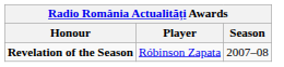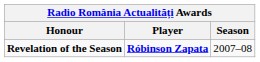Revelation of the Season | Player: normal -> bold
